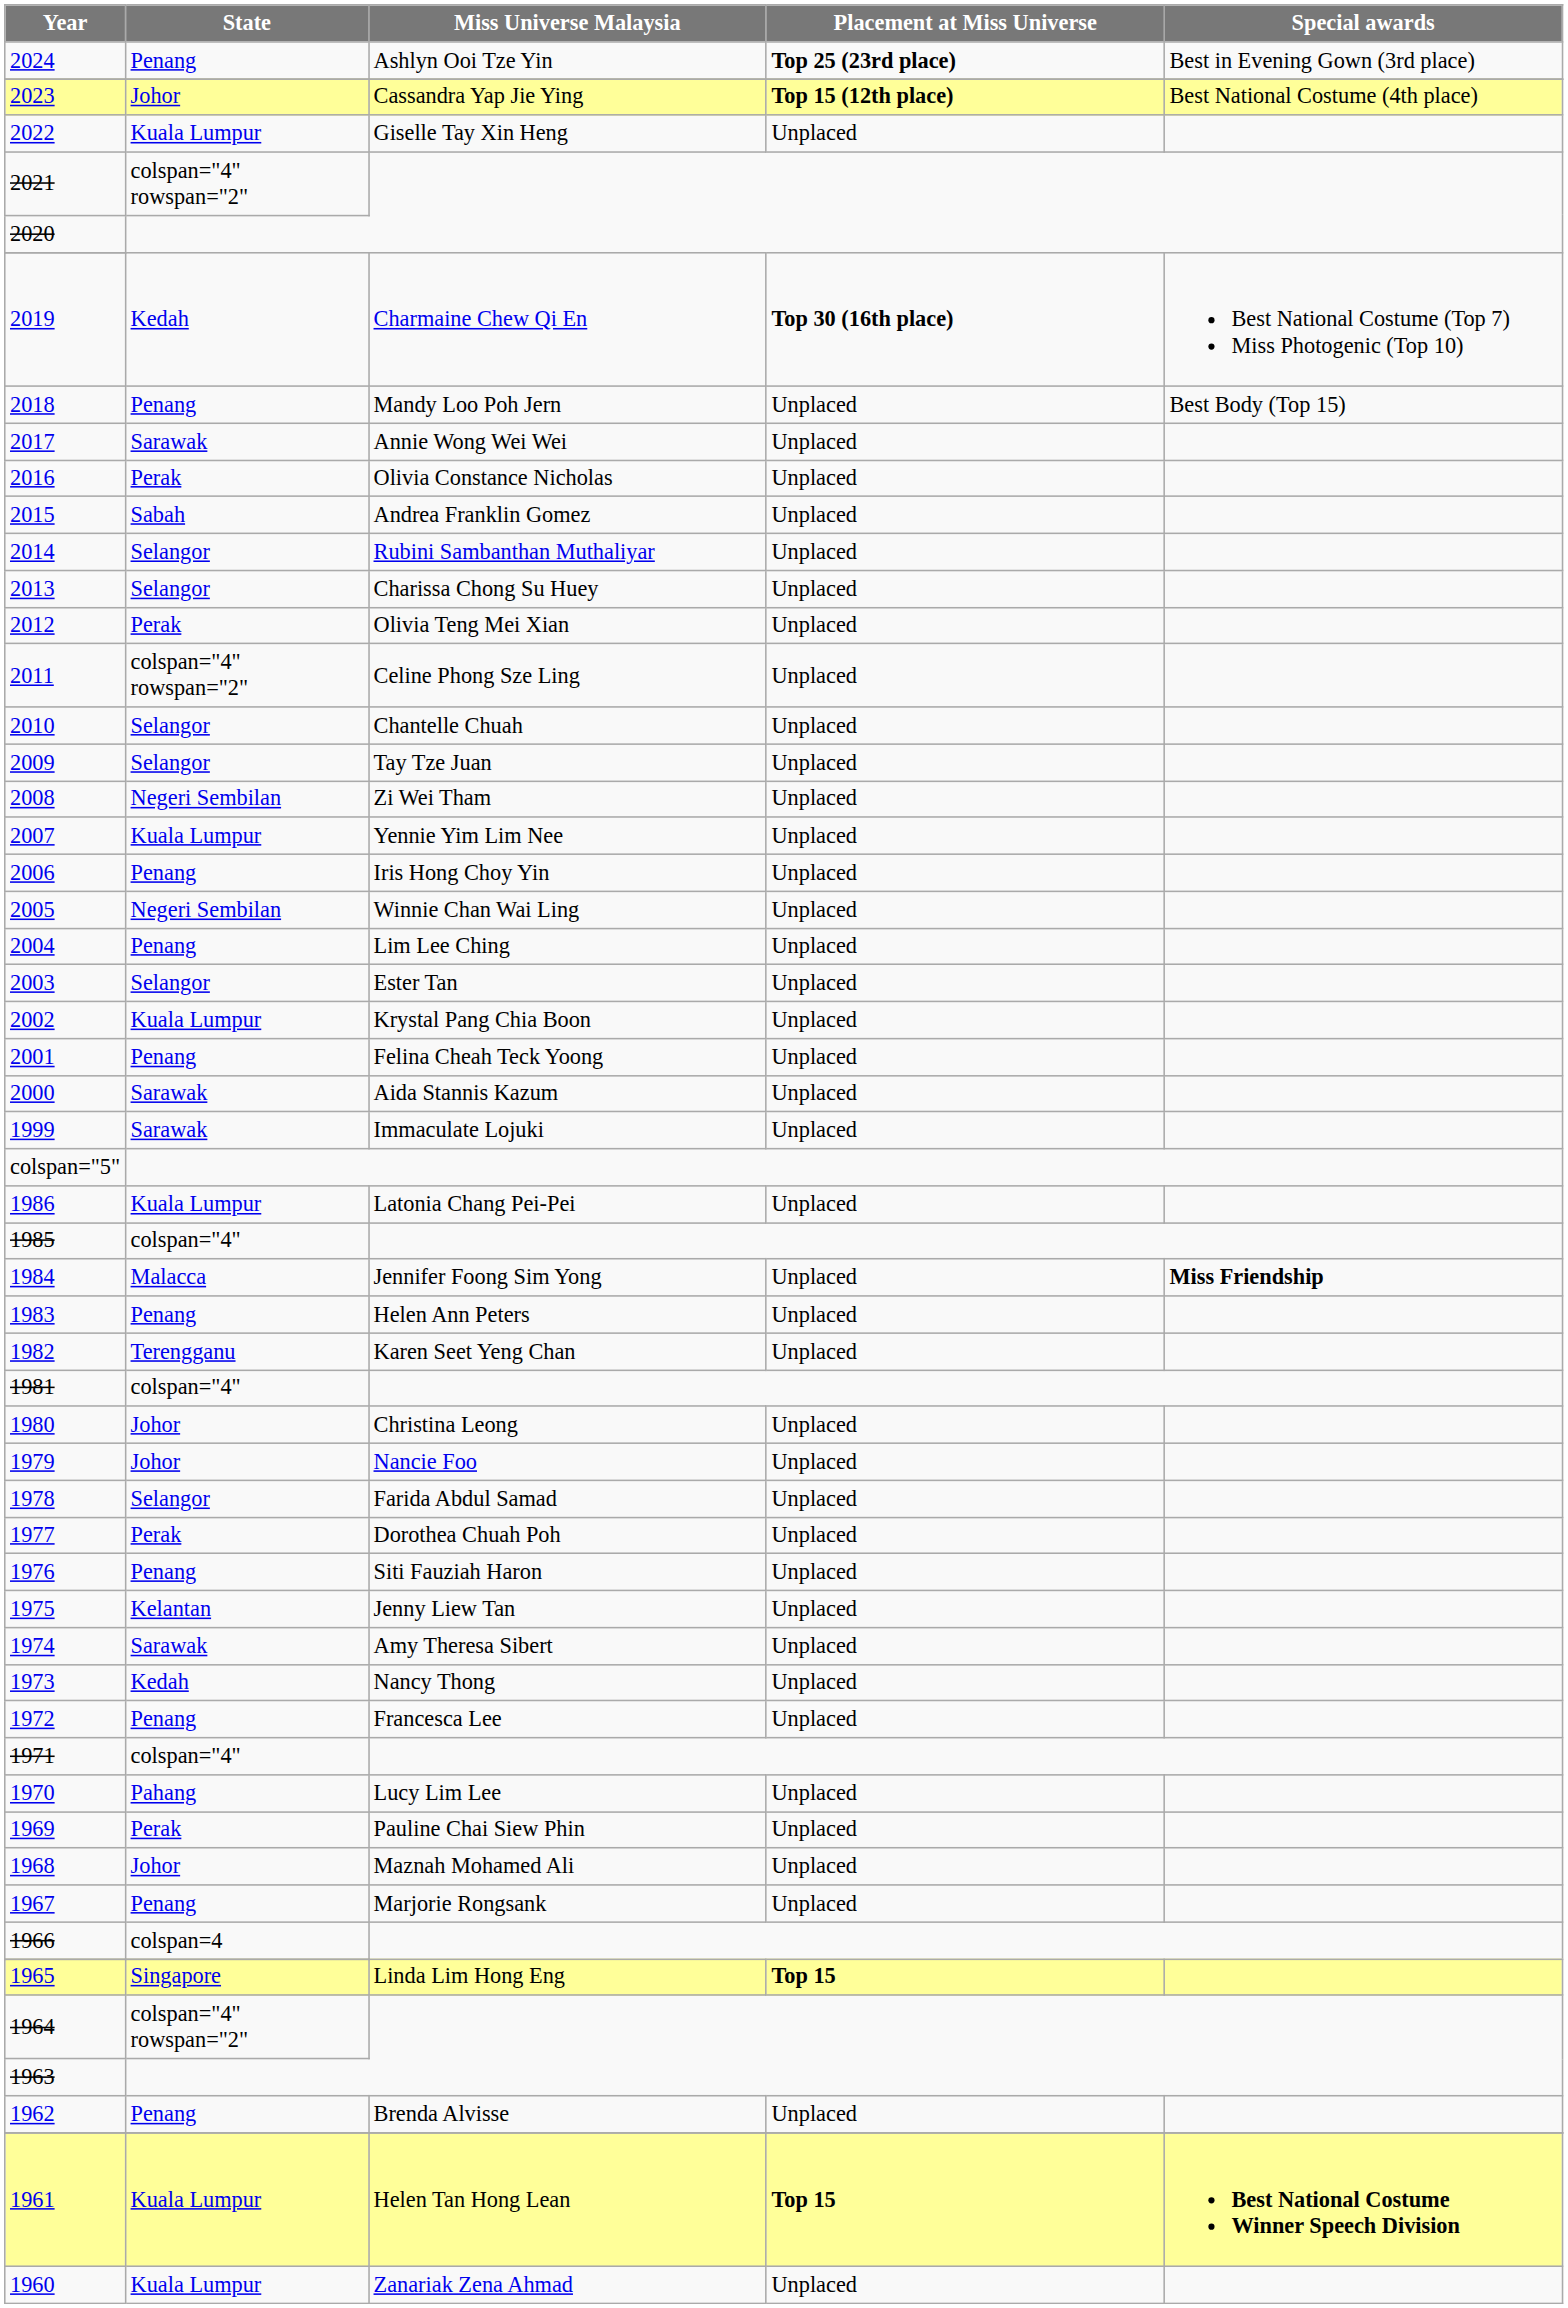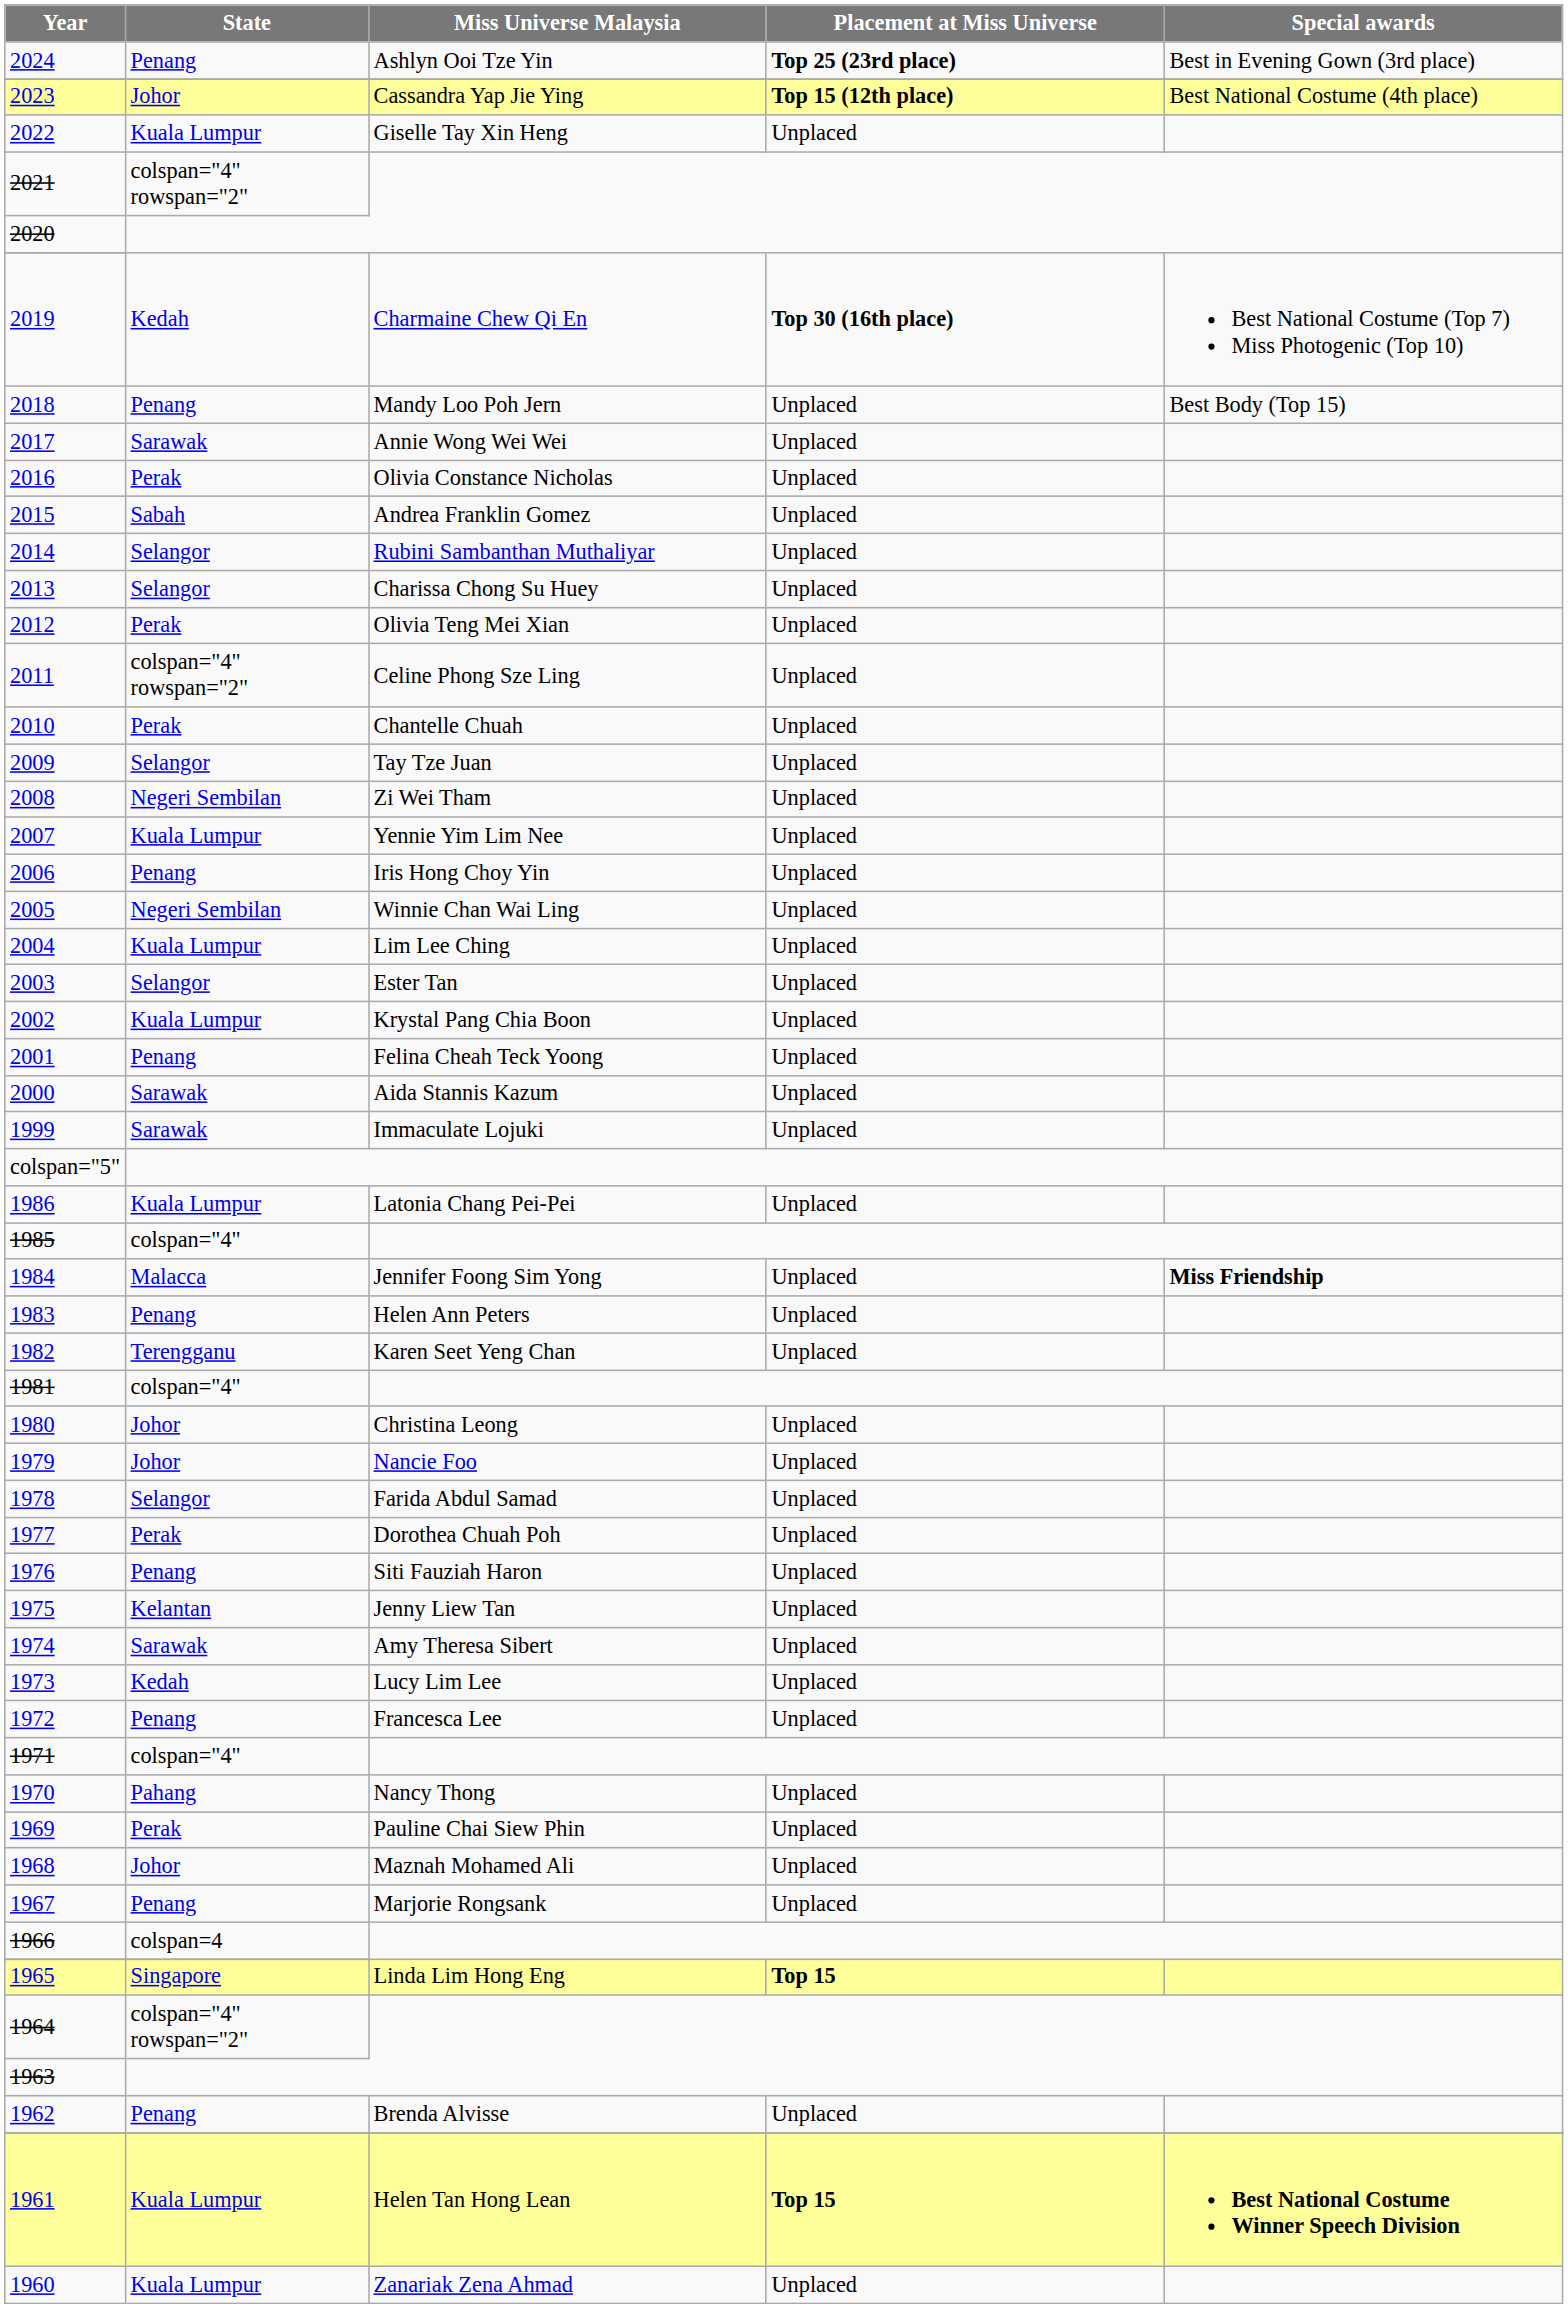2010 | State: Selangor -> Perak
2004 | State: Penang -> Kuala Lumpur
1973 | Miss Universe Malaysia: Nancy Thong -> Lucy Lim Lee
1970 | Miss Universe Malaysia: Lucy Lim Lee -> Nancy Thong
